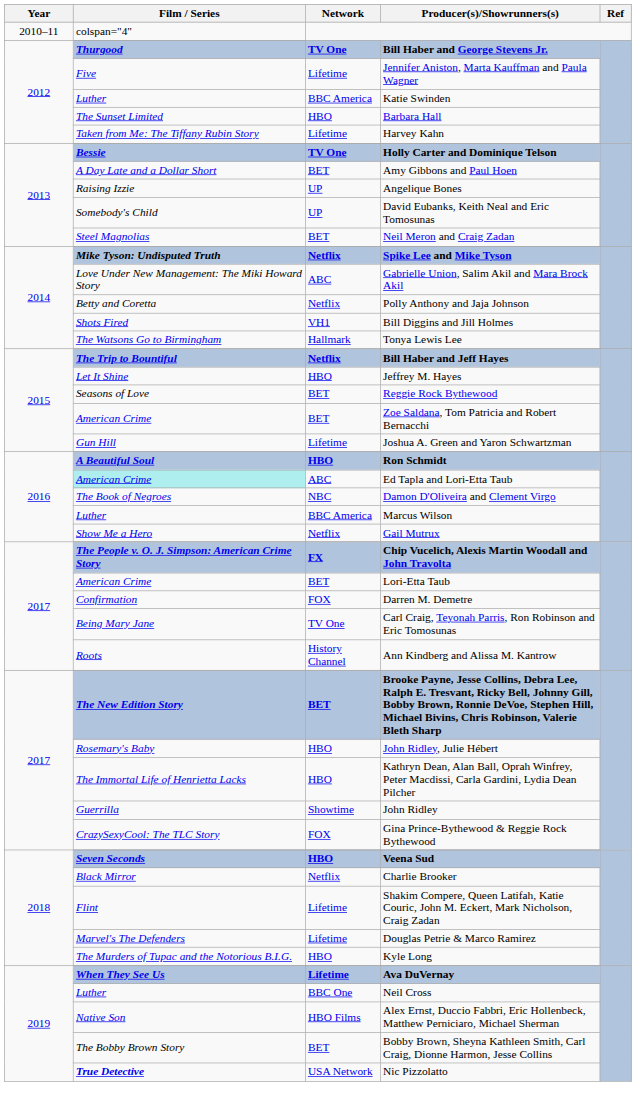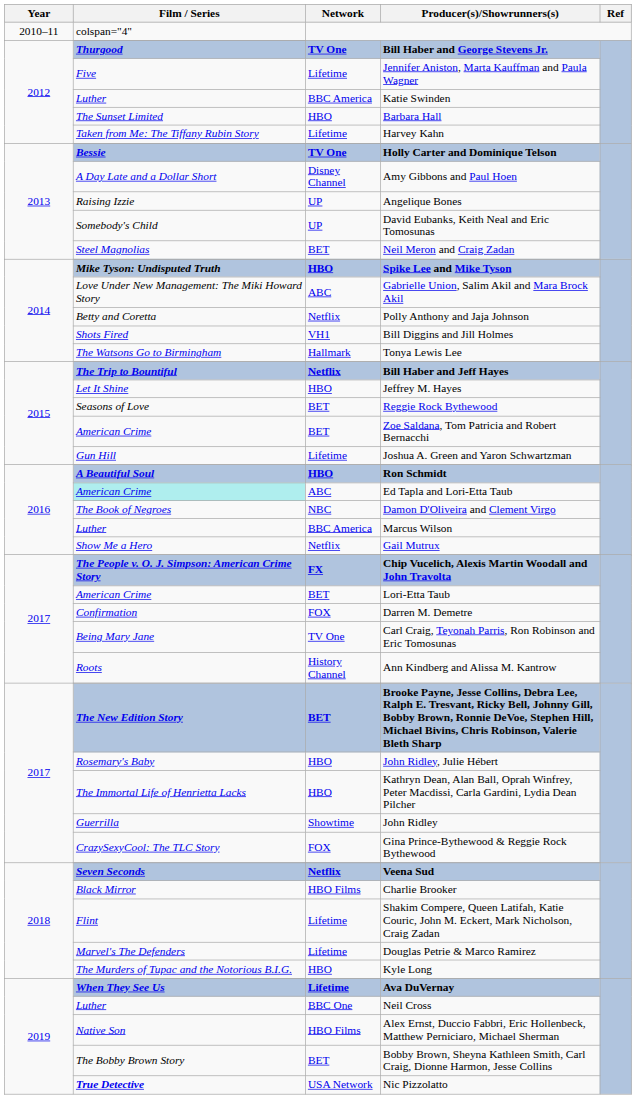Amy Gibbons and Paul Hoen | Network: BET -> Disney Channel
Spike Lee and Mike Tyson | Network: Netflix -> HBO
Veena Sud | Network: HBO -> Netflix
Charlie Brooker | Network: Netflix -> HBO Films
